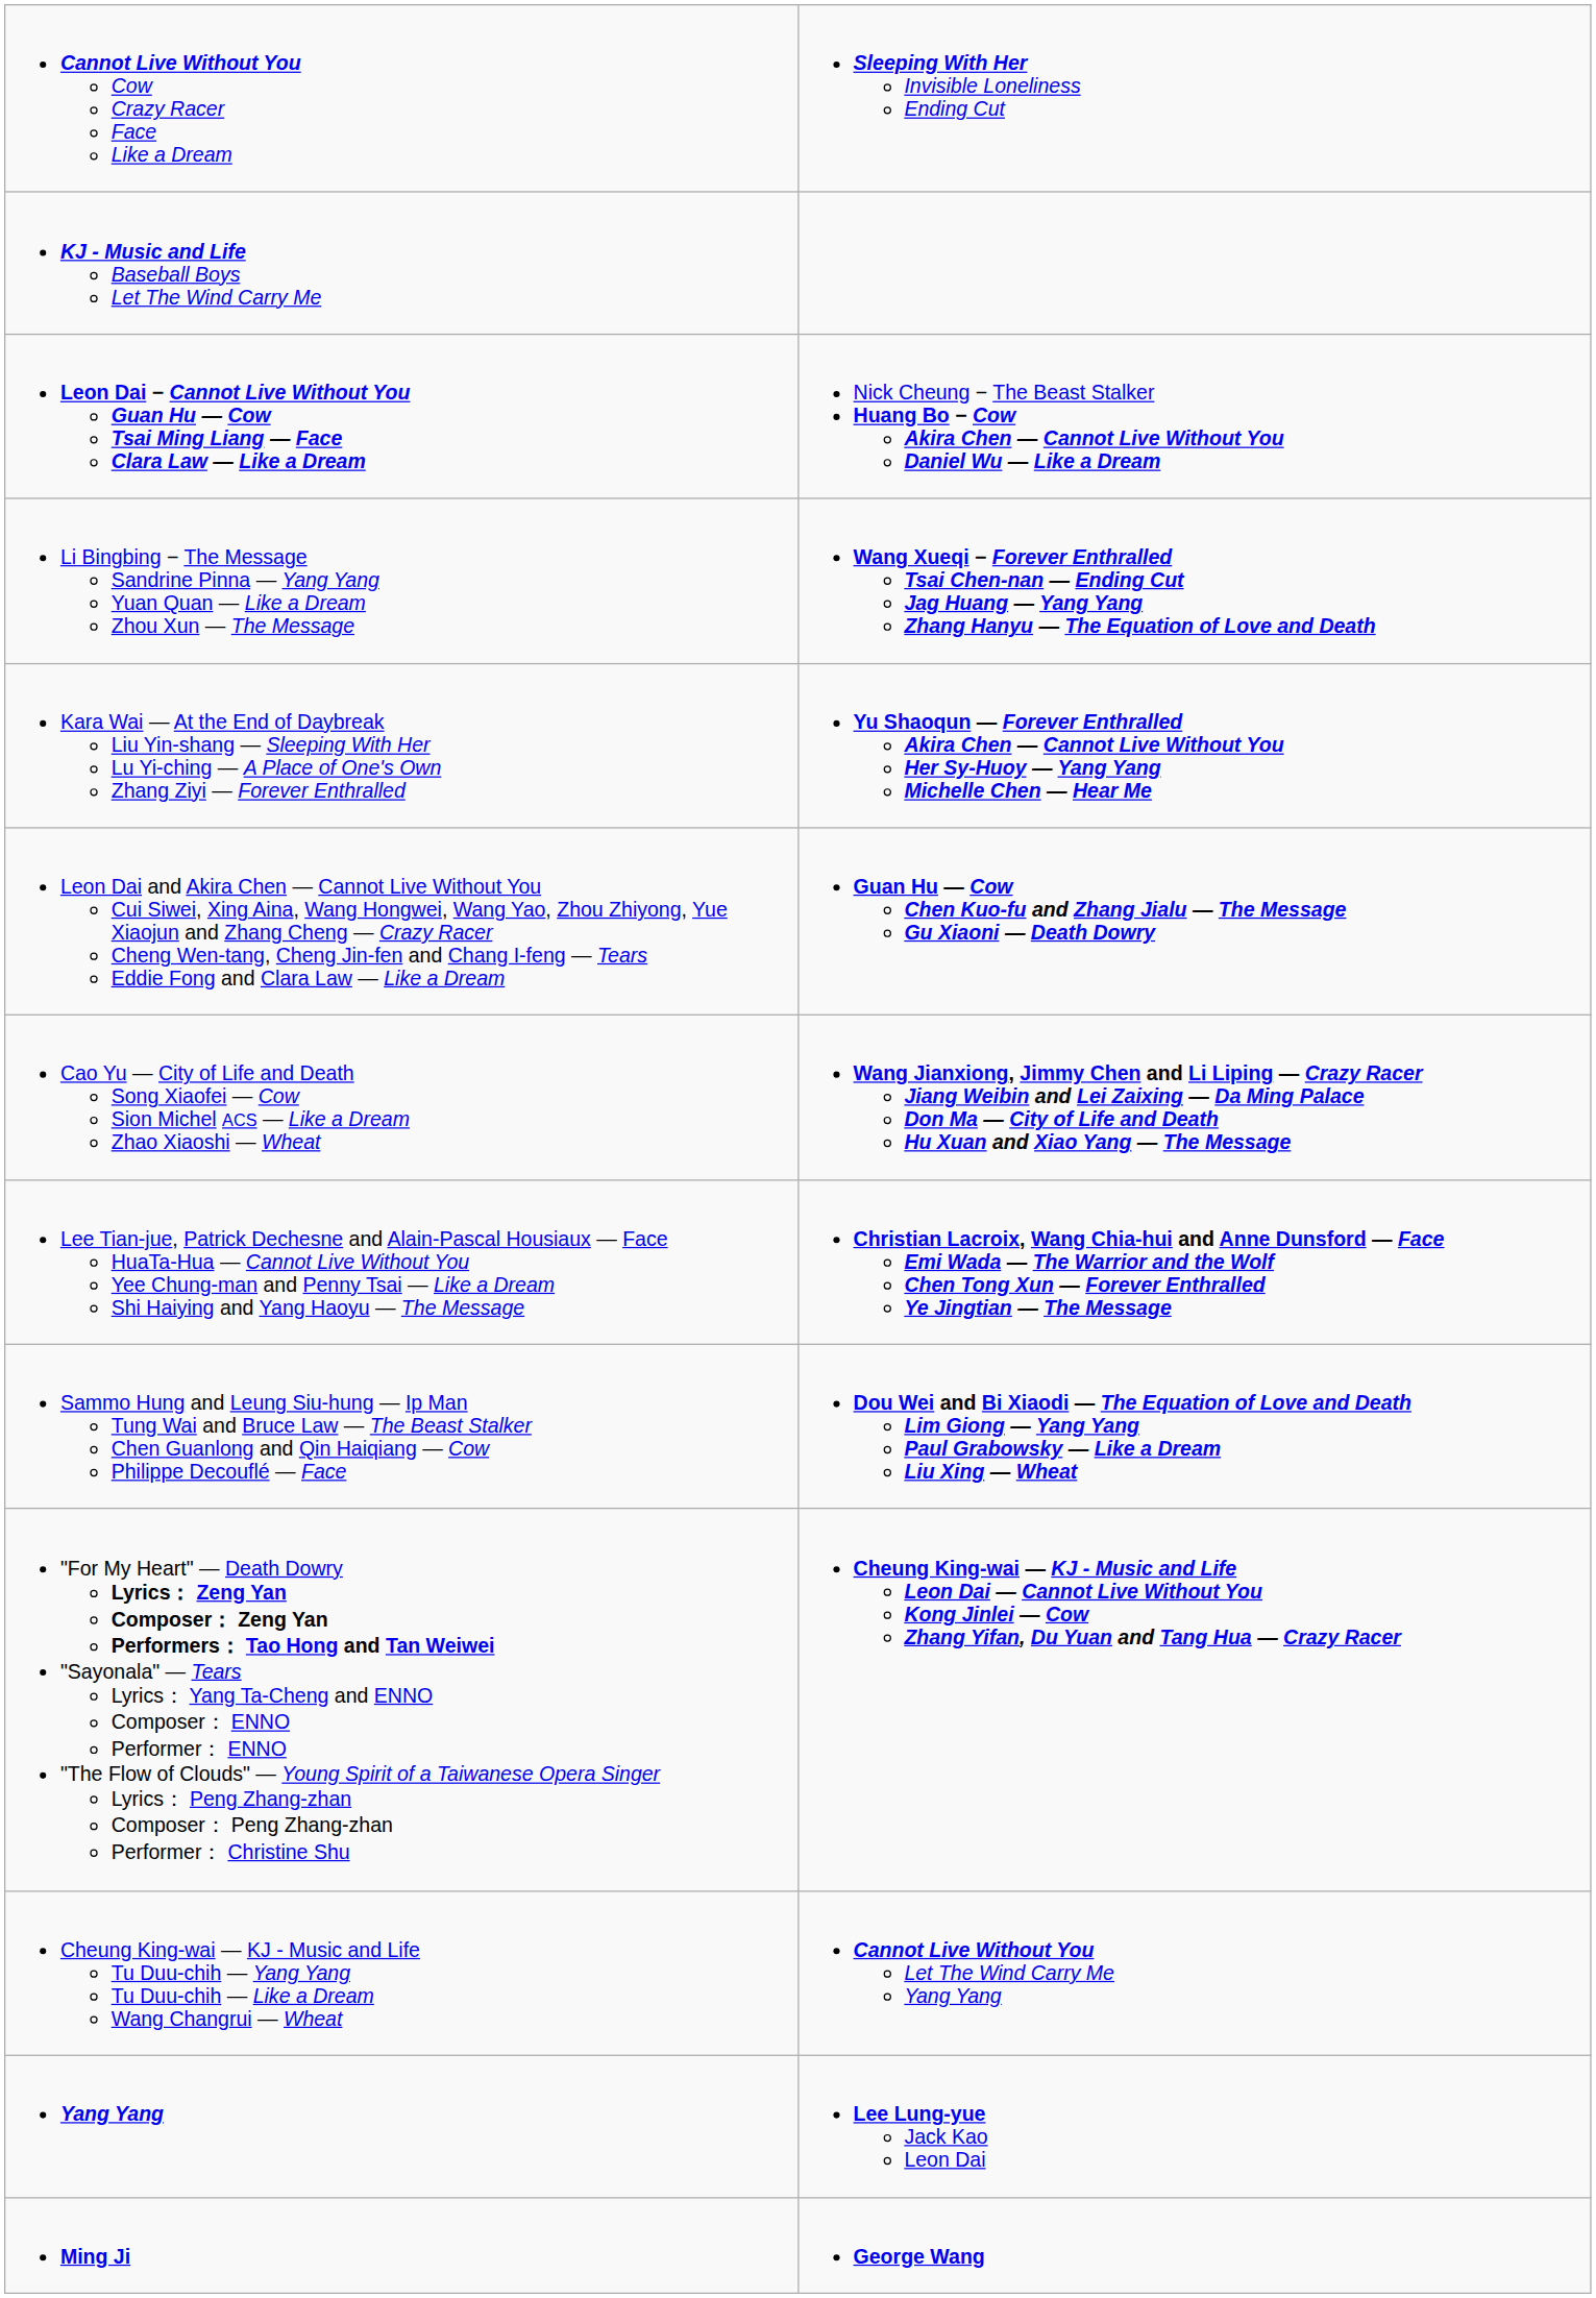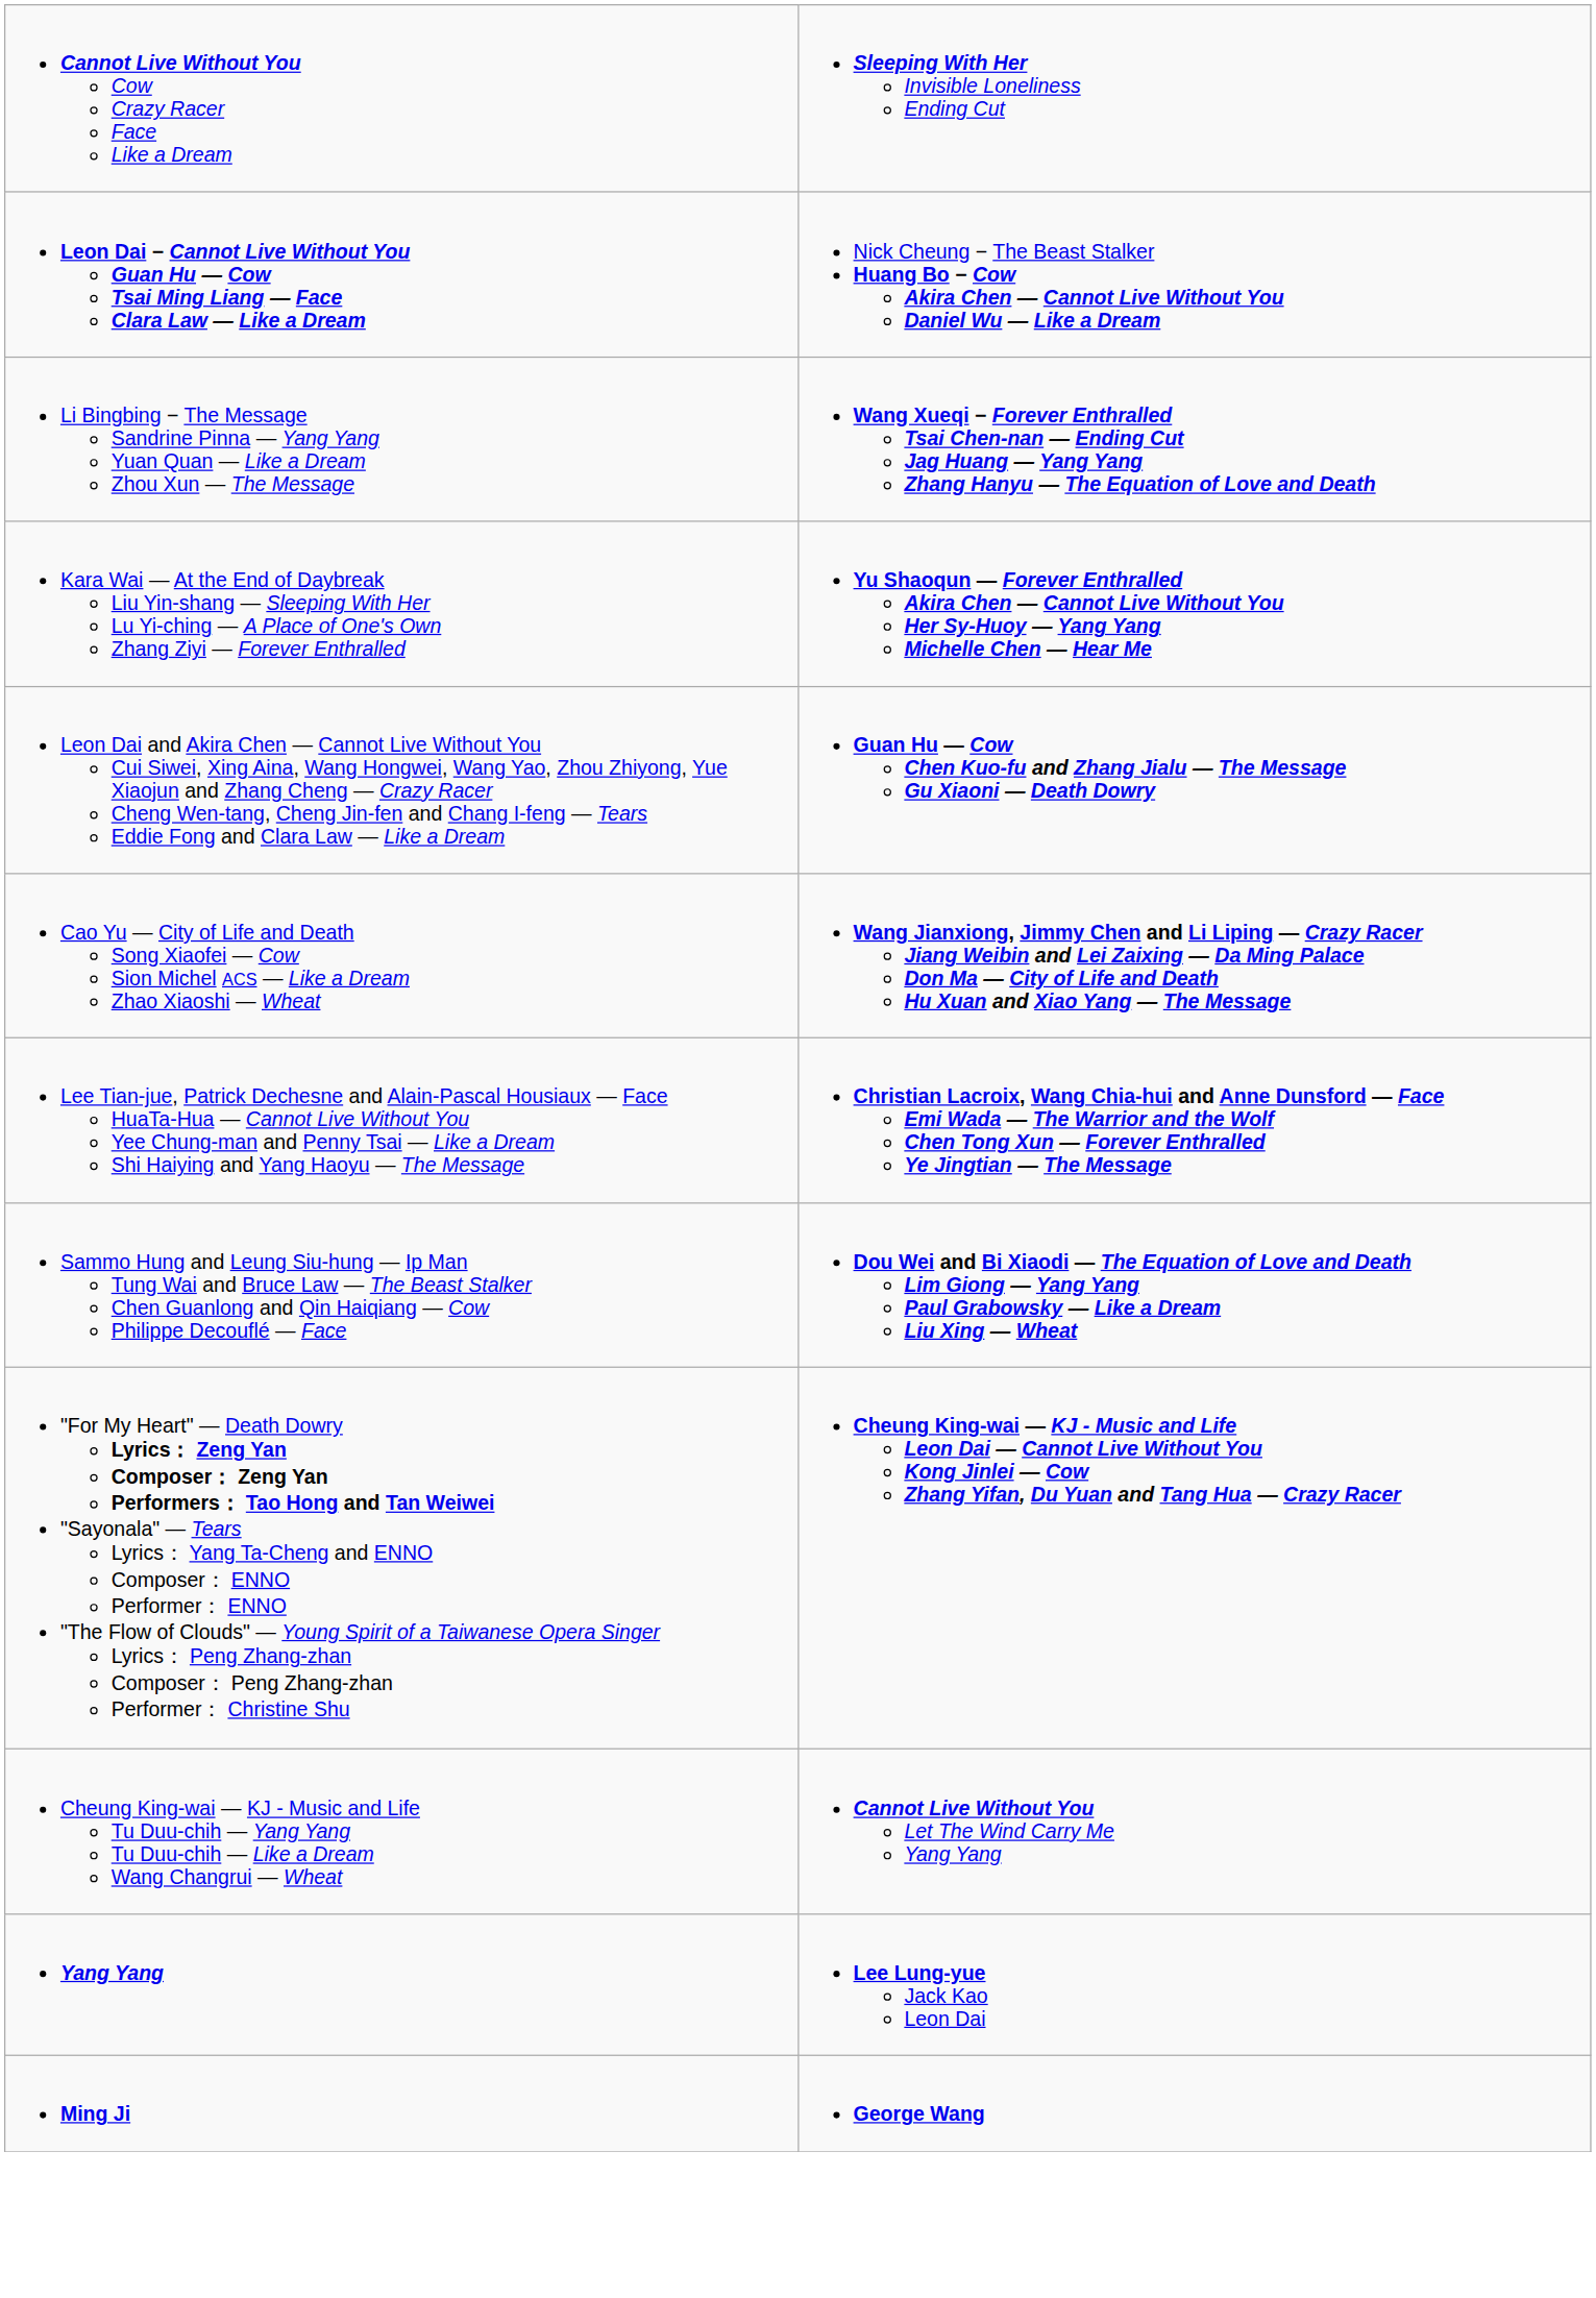- row: KJ - Music and Life Baseball Boys Let The Wind Carry Me
